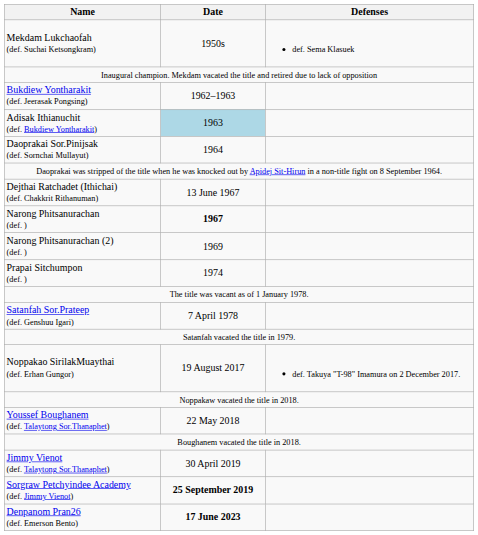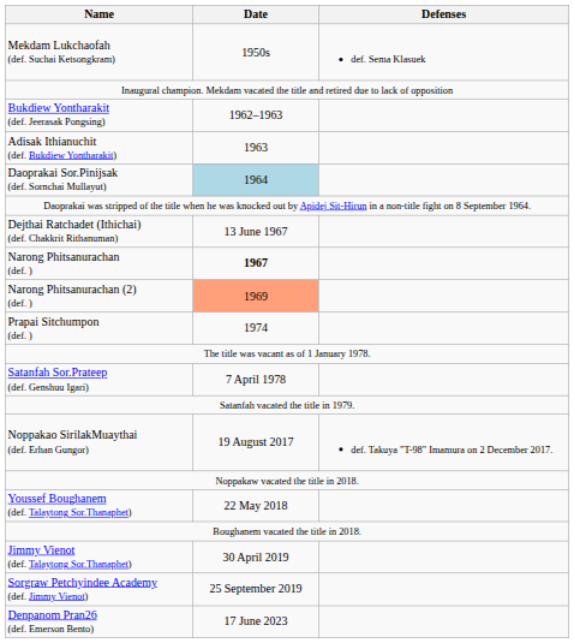Adisak Ithianuchit (def. Bukdiew Yontharakit) | Date: lightblue background -> no background
Daoprakai Sor.Pinijsak (def. Sornchai Mullayut) | Date: no background -> lightblue background
Narong Phitsanurachan (2) (def. ) | Date: no background -> lightsalmon background
Sorgraw Petchyindee Academy (def. Jimmy Vienot) | Date: bold -> normal
Denpanom Pran26 (def. Emerson Bento) | Date: bold -> normal
